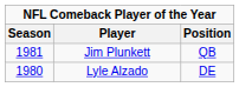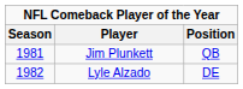Lyle Alzado | Season: 1980 -> 1982
